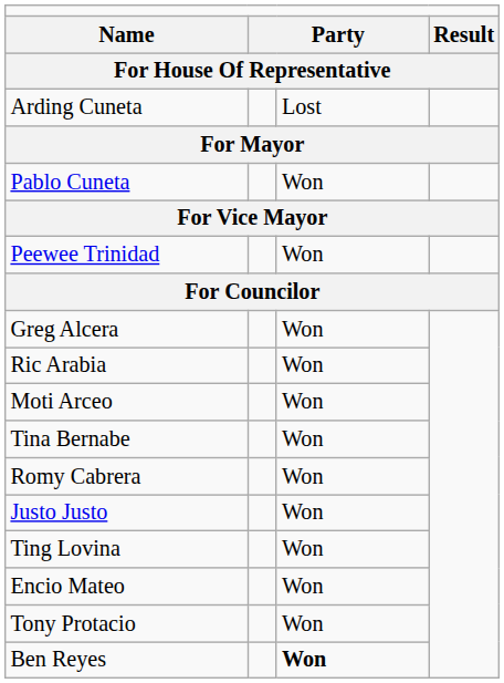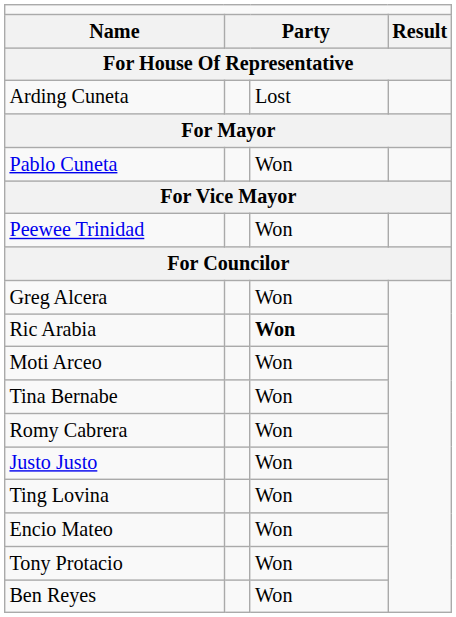Ric Arabia | column 3: normal -> bold
Ben Reyes | column 3: bold -> normal
